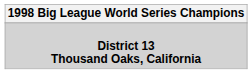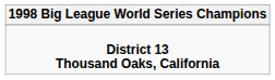row 2 | column 1: lightgrey background -> no background
